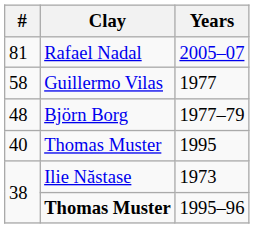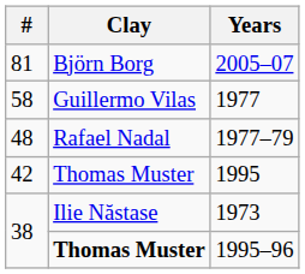2005–07 | Clay: Rafael Nadal -> Björn Borg
1977–79 | Clay: Björn Borg -> Rafael Nadal
1995 | #: 40 -> 42
